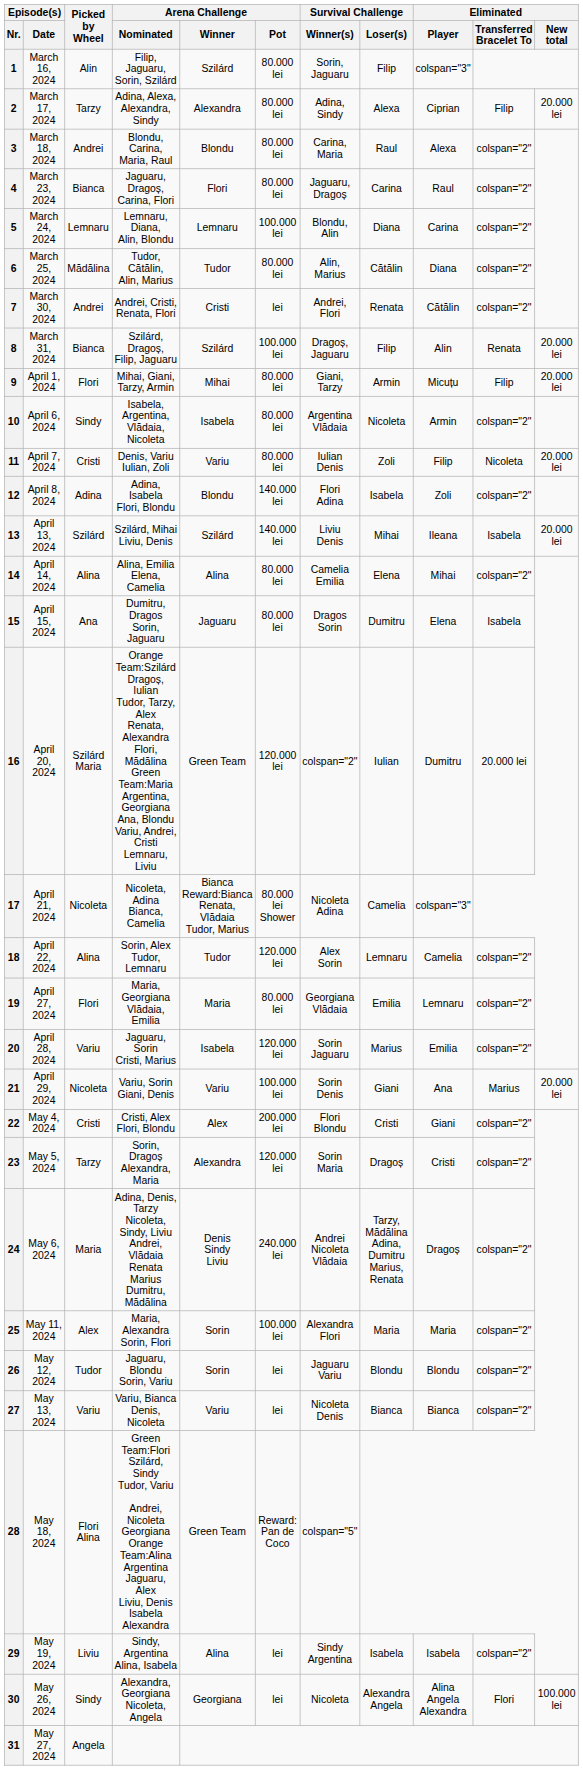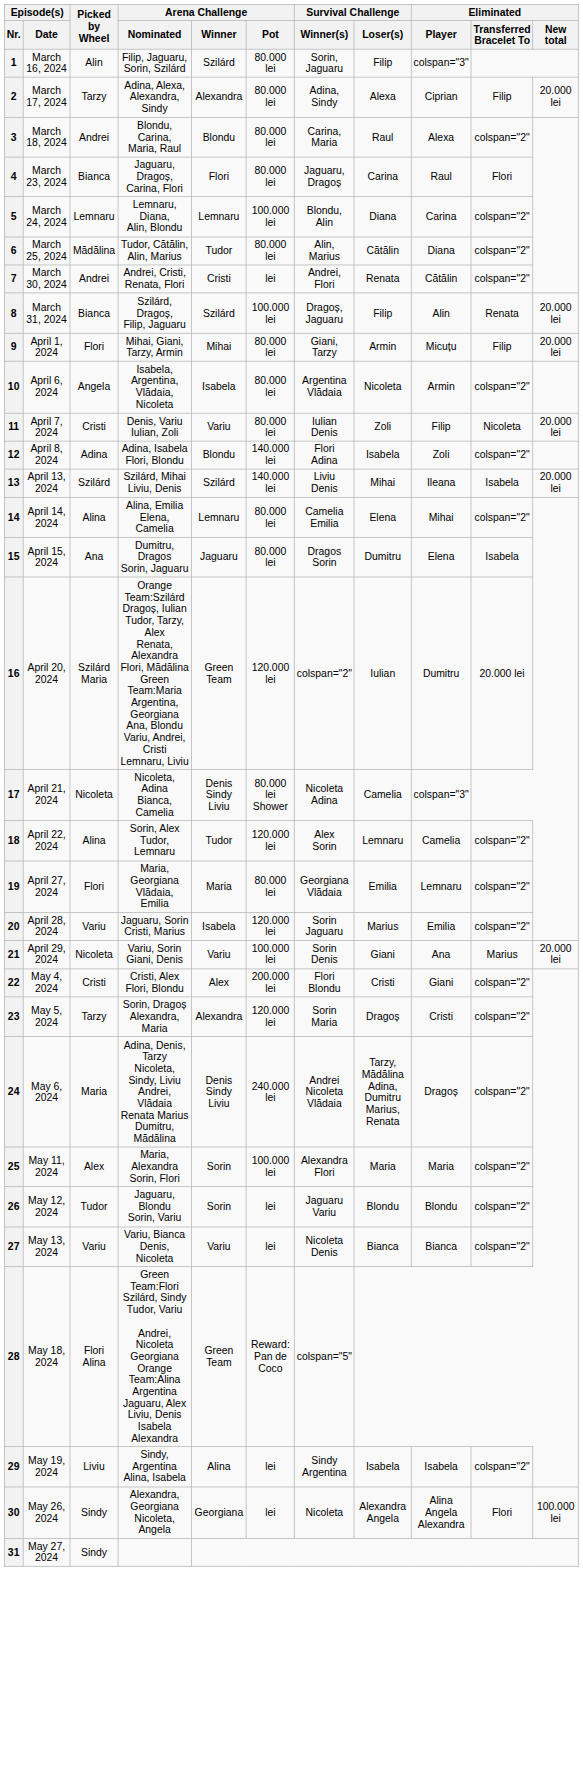4 | Eliminated / Transferred Bracelet To: colspan="2" -> Flori
10 | Picked by Wheel: Sindy -> Angela
14 | Arena Challenge / Winner: Alina -> Lemnaru
17 | Arena Challenge / Winner: Bianca Reward:Bianca Renata, Vlădaia Tudor, Marius -> Denis Sindy Liviu
31 | Picked by Wheel: Angela -> Sindy
